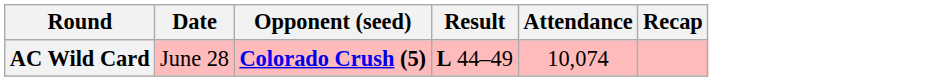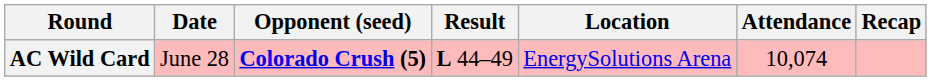+ column: Location | EnergySolutions Arena
